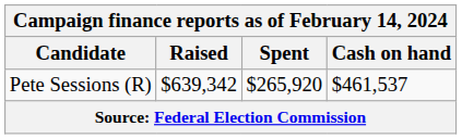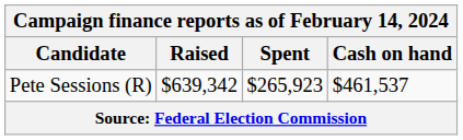Pete Sessions (R) | Spent: $265,920 -> $265,923
